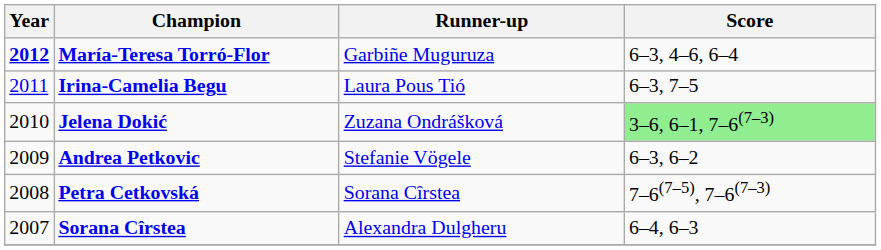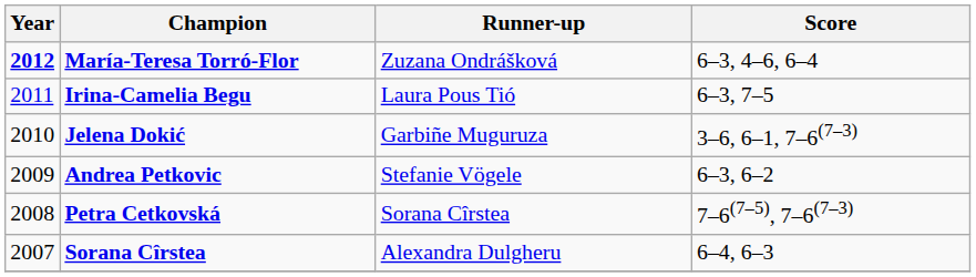María-Teresa Torró-Flor | Runner-up: Garbiñe Muguruza -> Zuzana Ondrášková
Jelena Dokić | Runner-up: Zuzana Ondrášková -> Garbiñe Muguruza
Jelena Dokić | Score: lightgreen background -> no background
